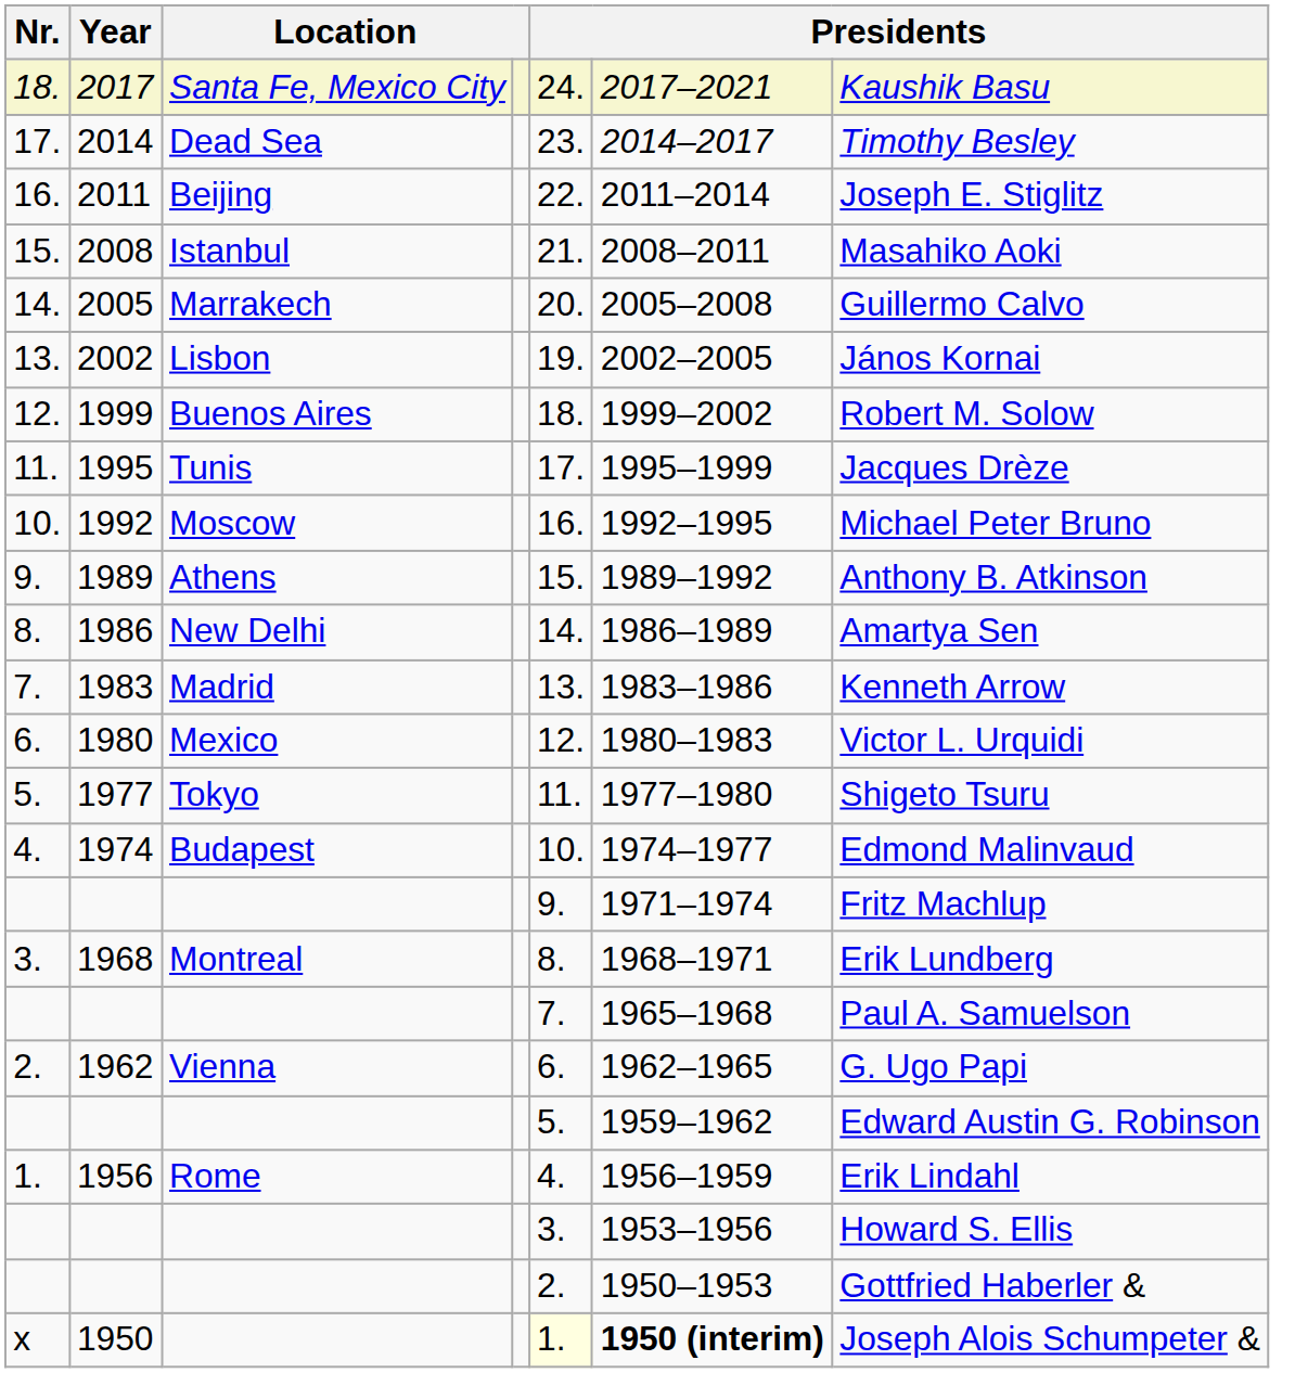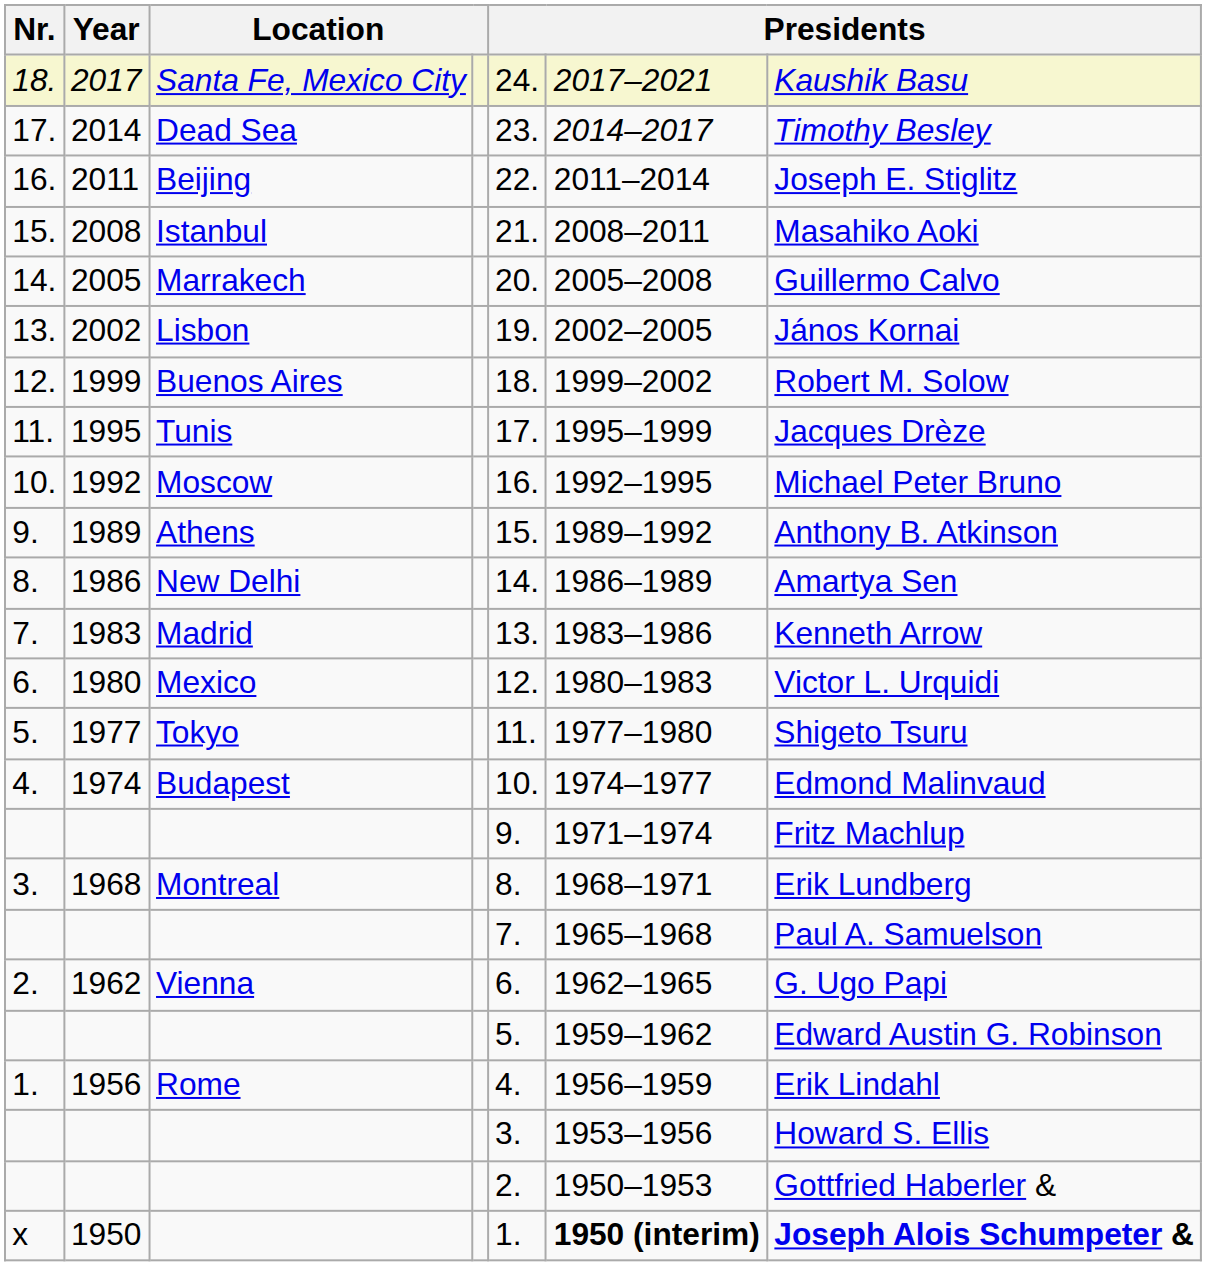x | column 5: lightyellow background -> no background
x | column 7: normal -> bold
